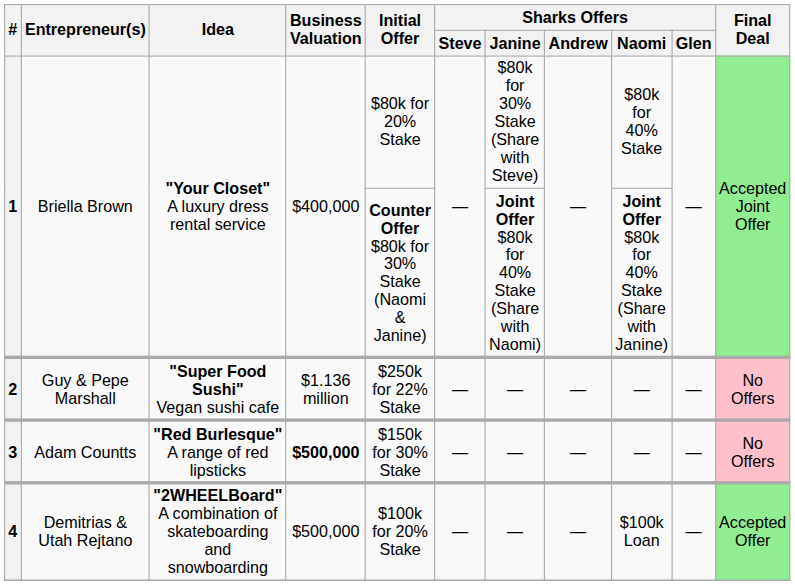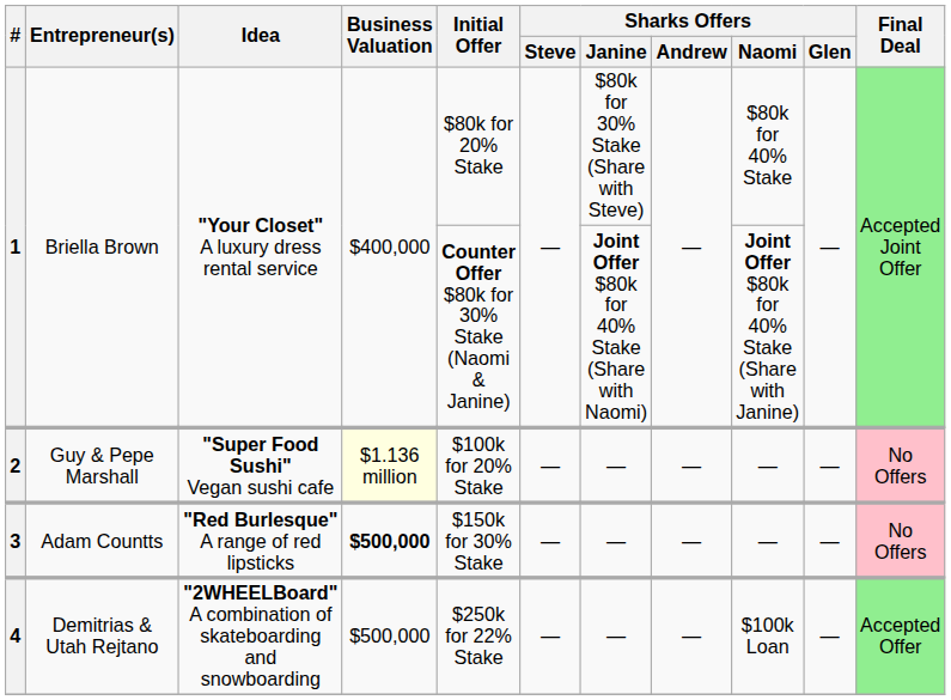2 | Business Valuation: no background -> lightyellow background
2 | Initial Offer: $250k for 22% Stake -> $100k for 20% Stake
4 | Initial Offer: $100k for 20% Stake -> $250k for 22% Stake
